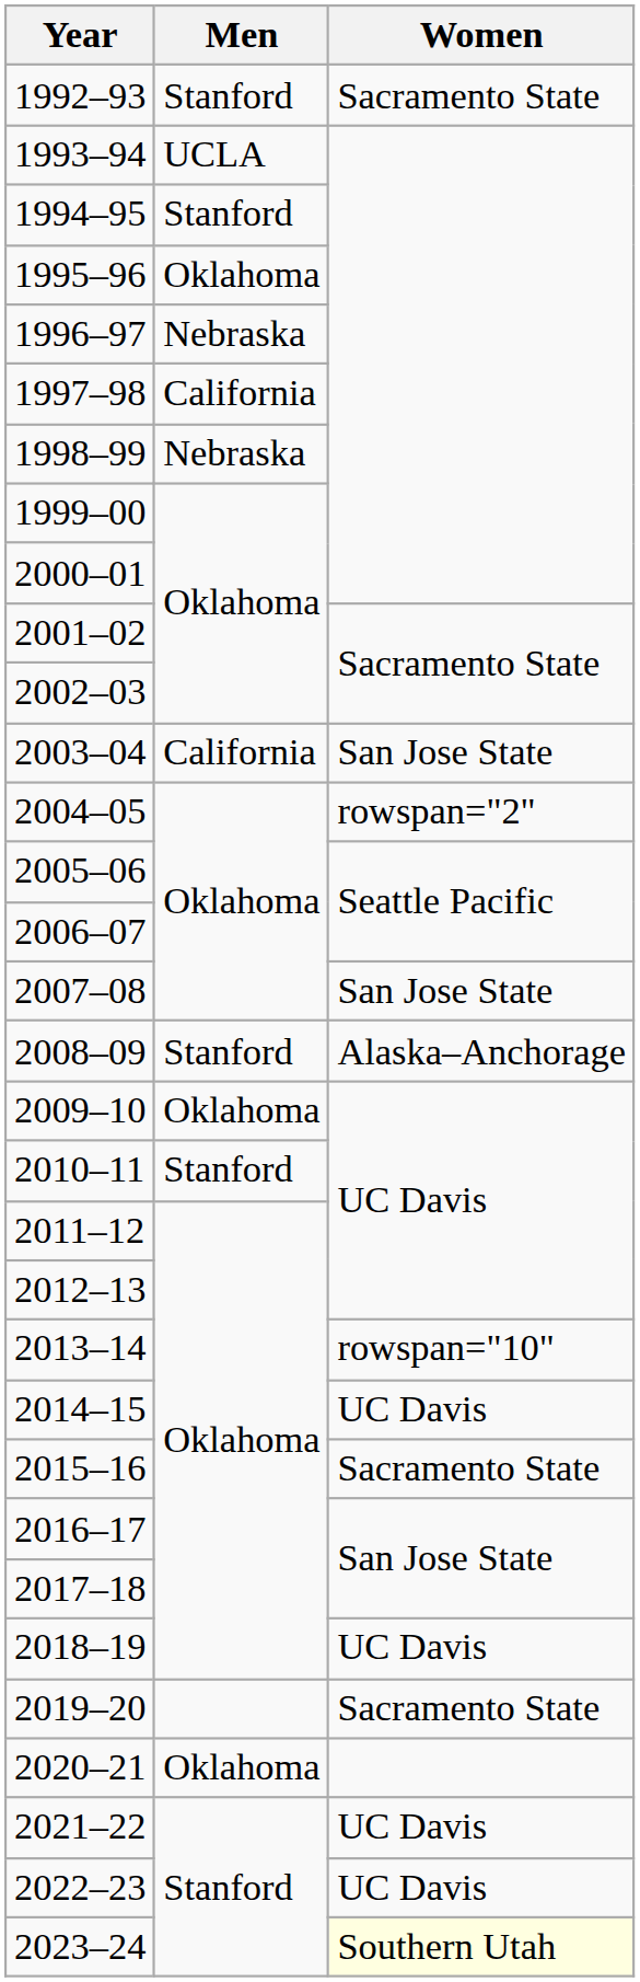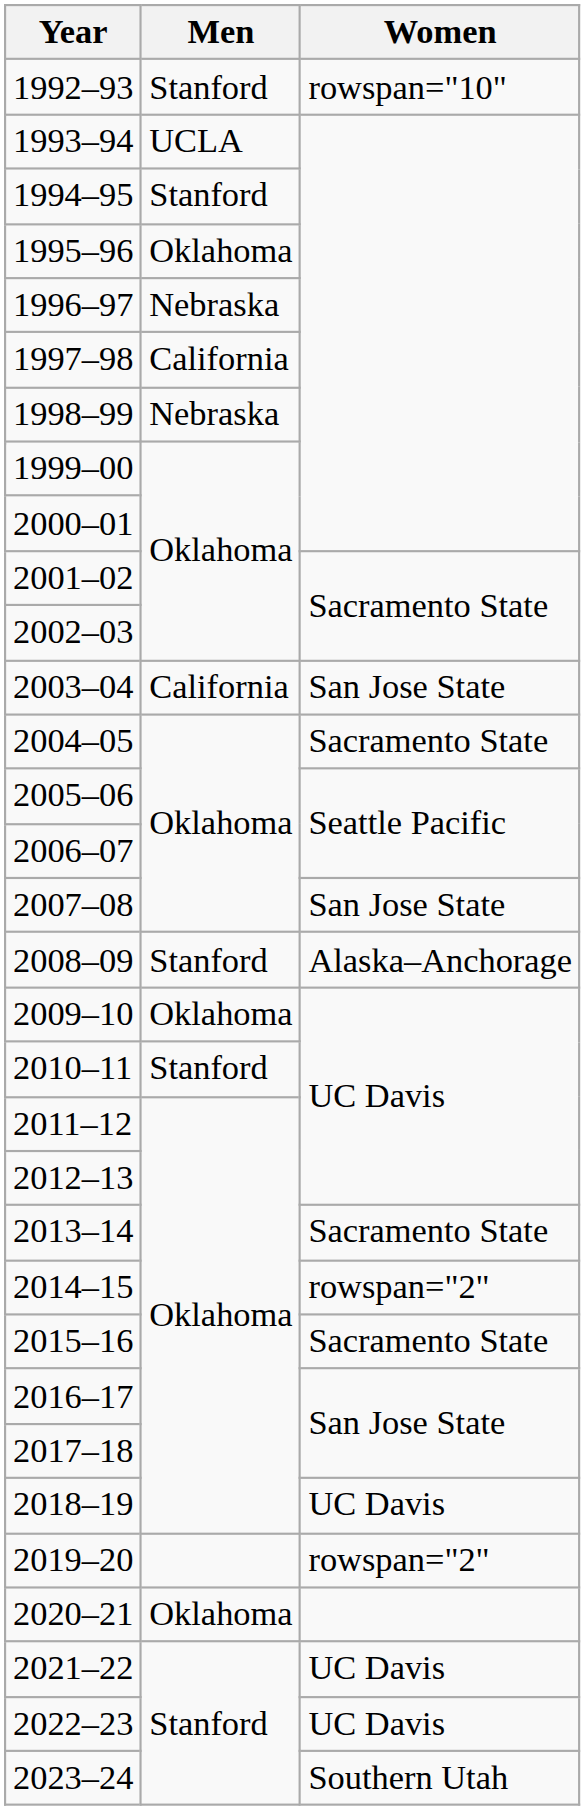1992–93 | Women: Sacramento State -> rowspan="10"
2004–05 | Women: rowspan="2" -> Sacramento State
2013–14 | Women: rowspan="10" -> Sacramento State
2014–15 | Women: UC Davis -> rowspan="2"
2019–20 | Women: Sacramento State -> rowspan="2"
2023–24 | Women: lightyellow background -> no background
